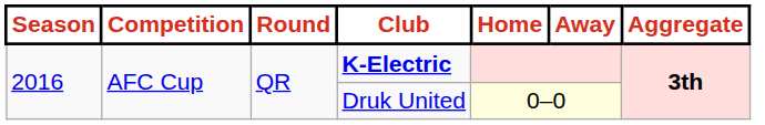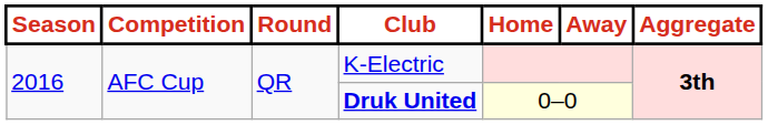K-Electric | Club: bold -> normal
Druk United | Club: normal -> bold
